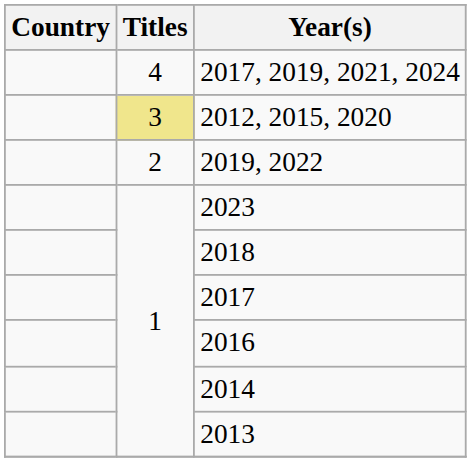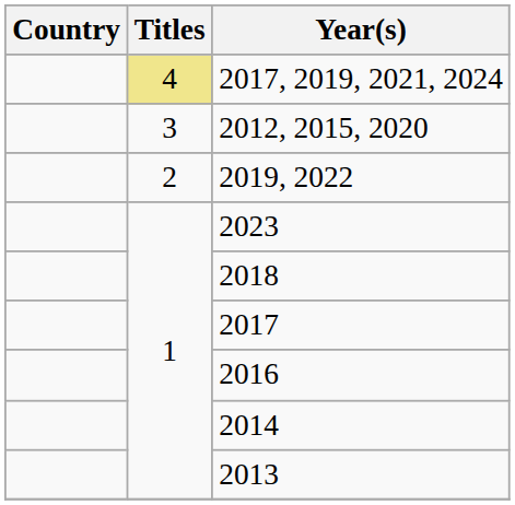2017, 2019, 2021, 2024 | Titles: no background -> khaki background
2012, 2015, 2020 | Titles: khaki background -> no background
